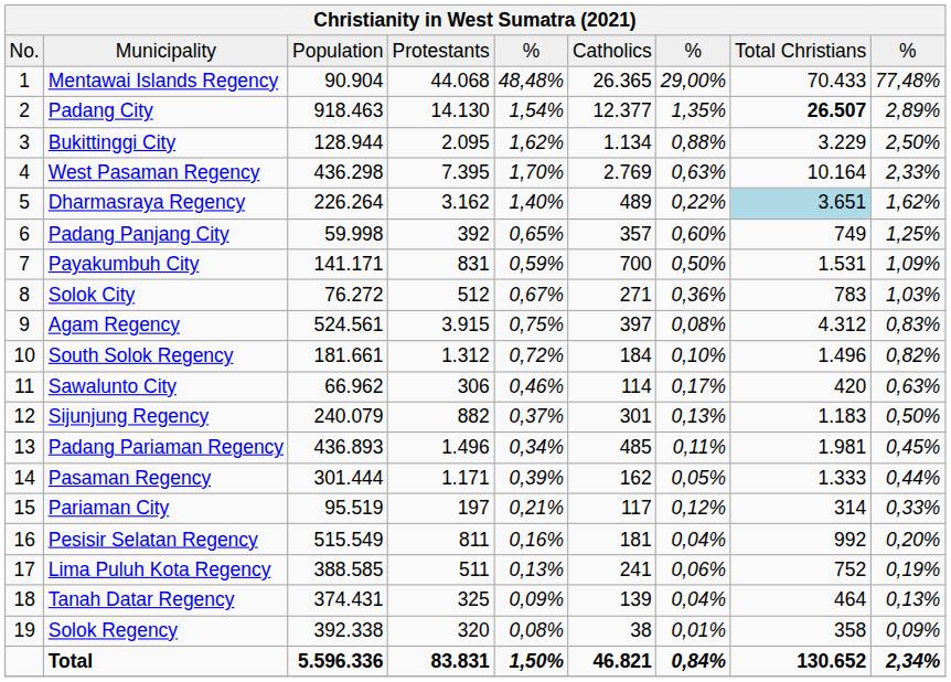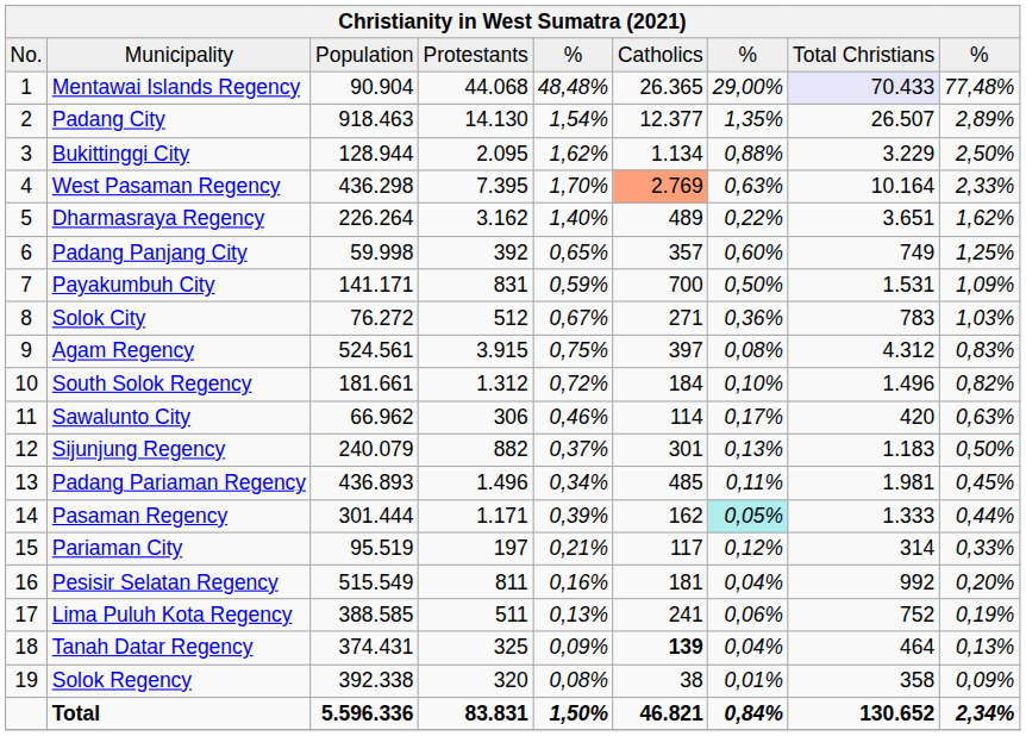Mentawai Islands Regency | column 8: no background -> lavender background
Padang City | column 8: bold -> normal
West Pasaman Regency | column 6: no background -> lightsalmon background
Dharmasraya Regency | column 8: lightblue background -> no background
Pasaman Regency | column 7: no background -> paleturquoise background
Tanah Datar Regency | column 6: normal -> bold
